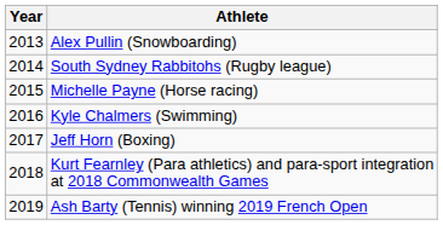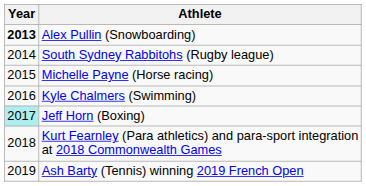Alex Pullin (Snowboarding) | Year: normal -> bold
Jeff Horn (Boxing) | Year: no background -> paleturquoise background
